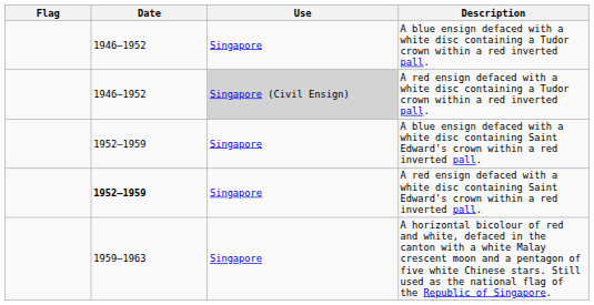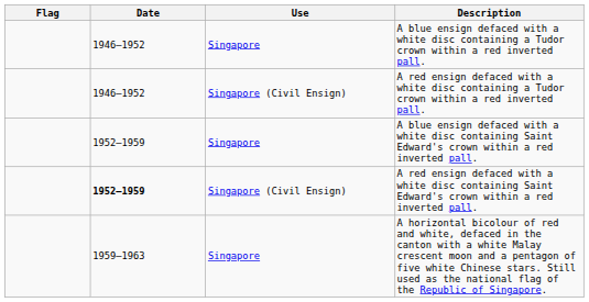row 3 | Use: lightgrey background -> no background
row 5 | Use: Singapore -> Singapore (Civil Ensign)
